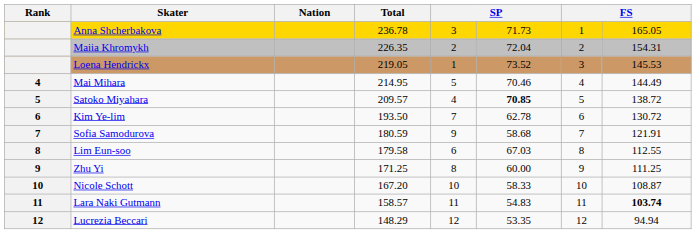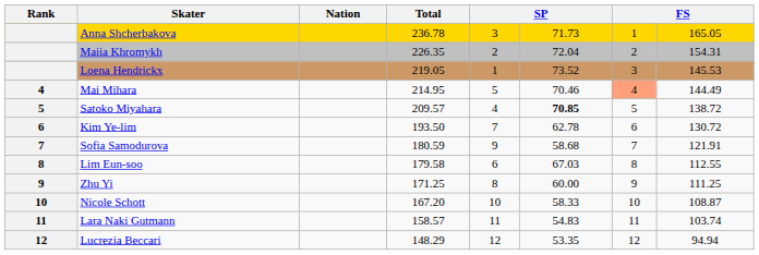Mai Mihara | column 7: no background -> lightsalmon background
Lara Naki Gutmann | column 8: bold -> normal
